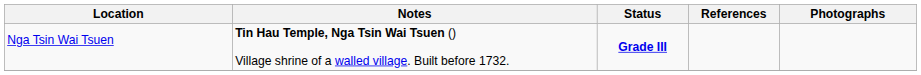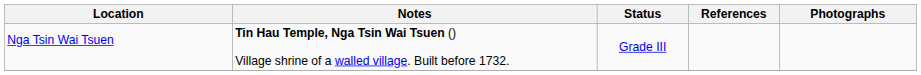Nga Tsin Wai Tsuen | Status: bold -> normal
